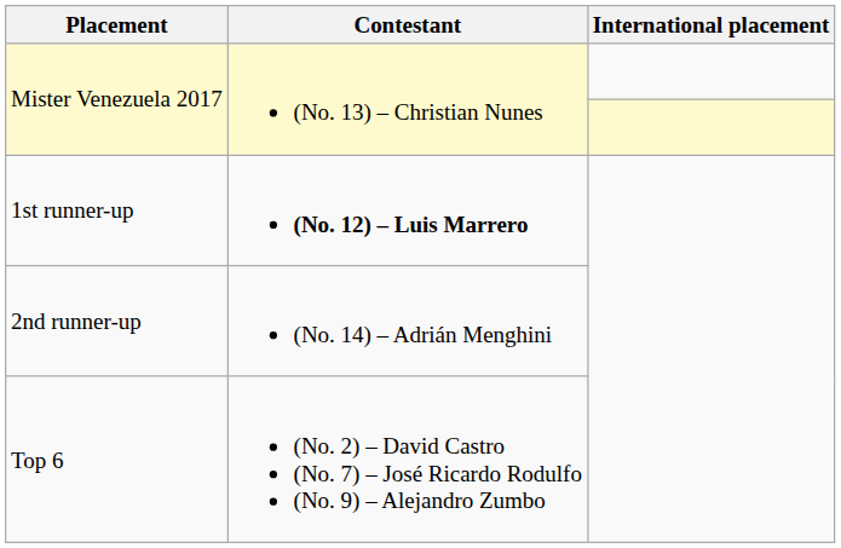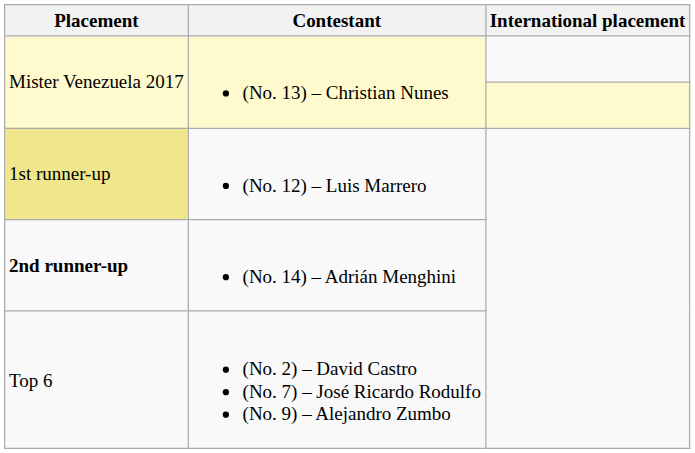1st runner-up | Placement: no background -> khaki background
1st runner-up | Contestant: bold -> normal
2nd runner-up | Placement: normal -> bold
